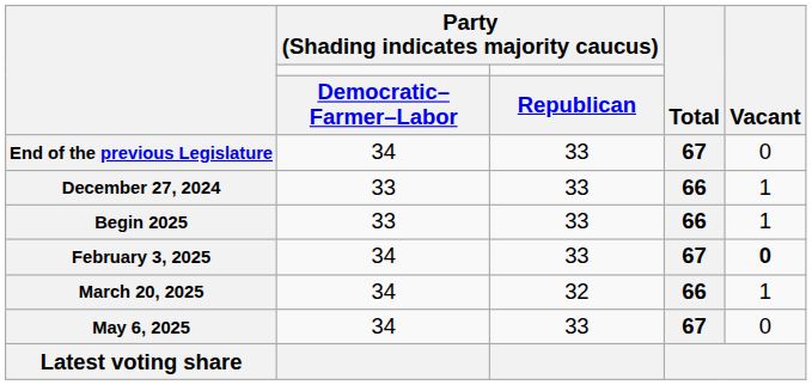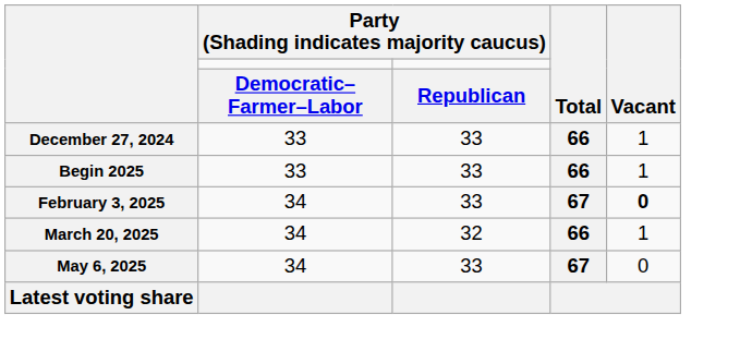- row: End of the previous Legislature | 34 | 33 | 67 | 0
